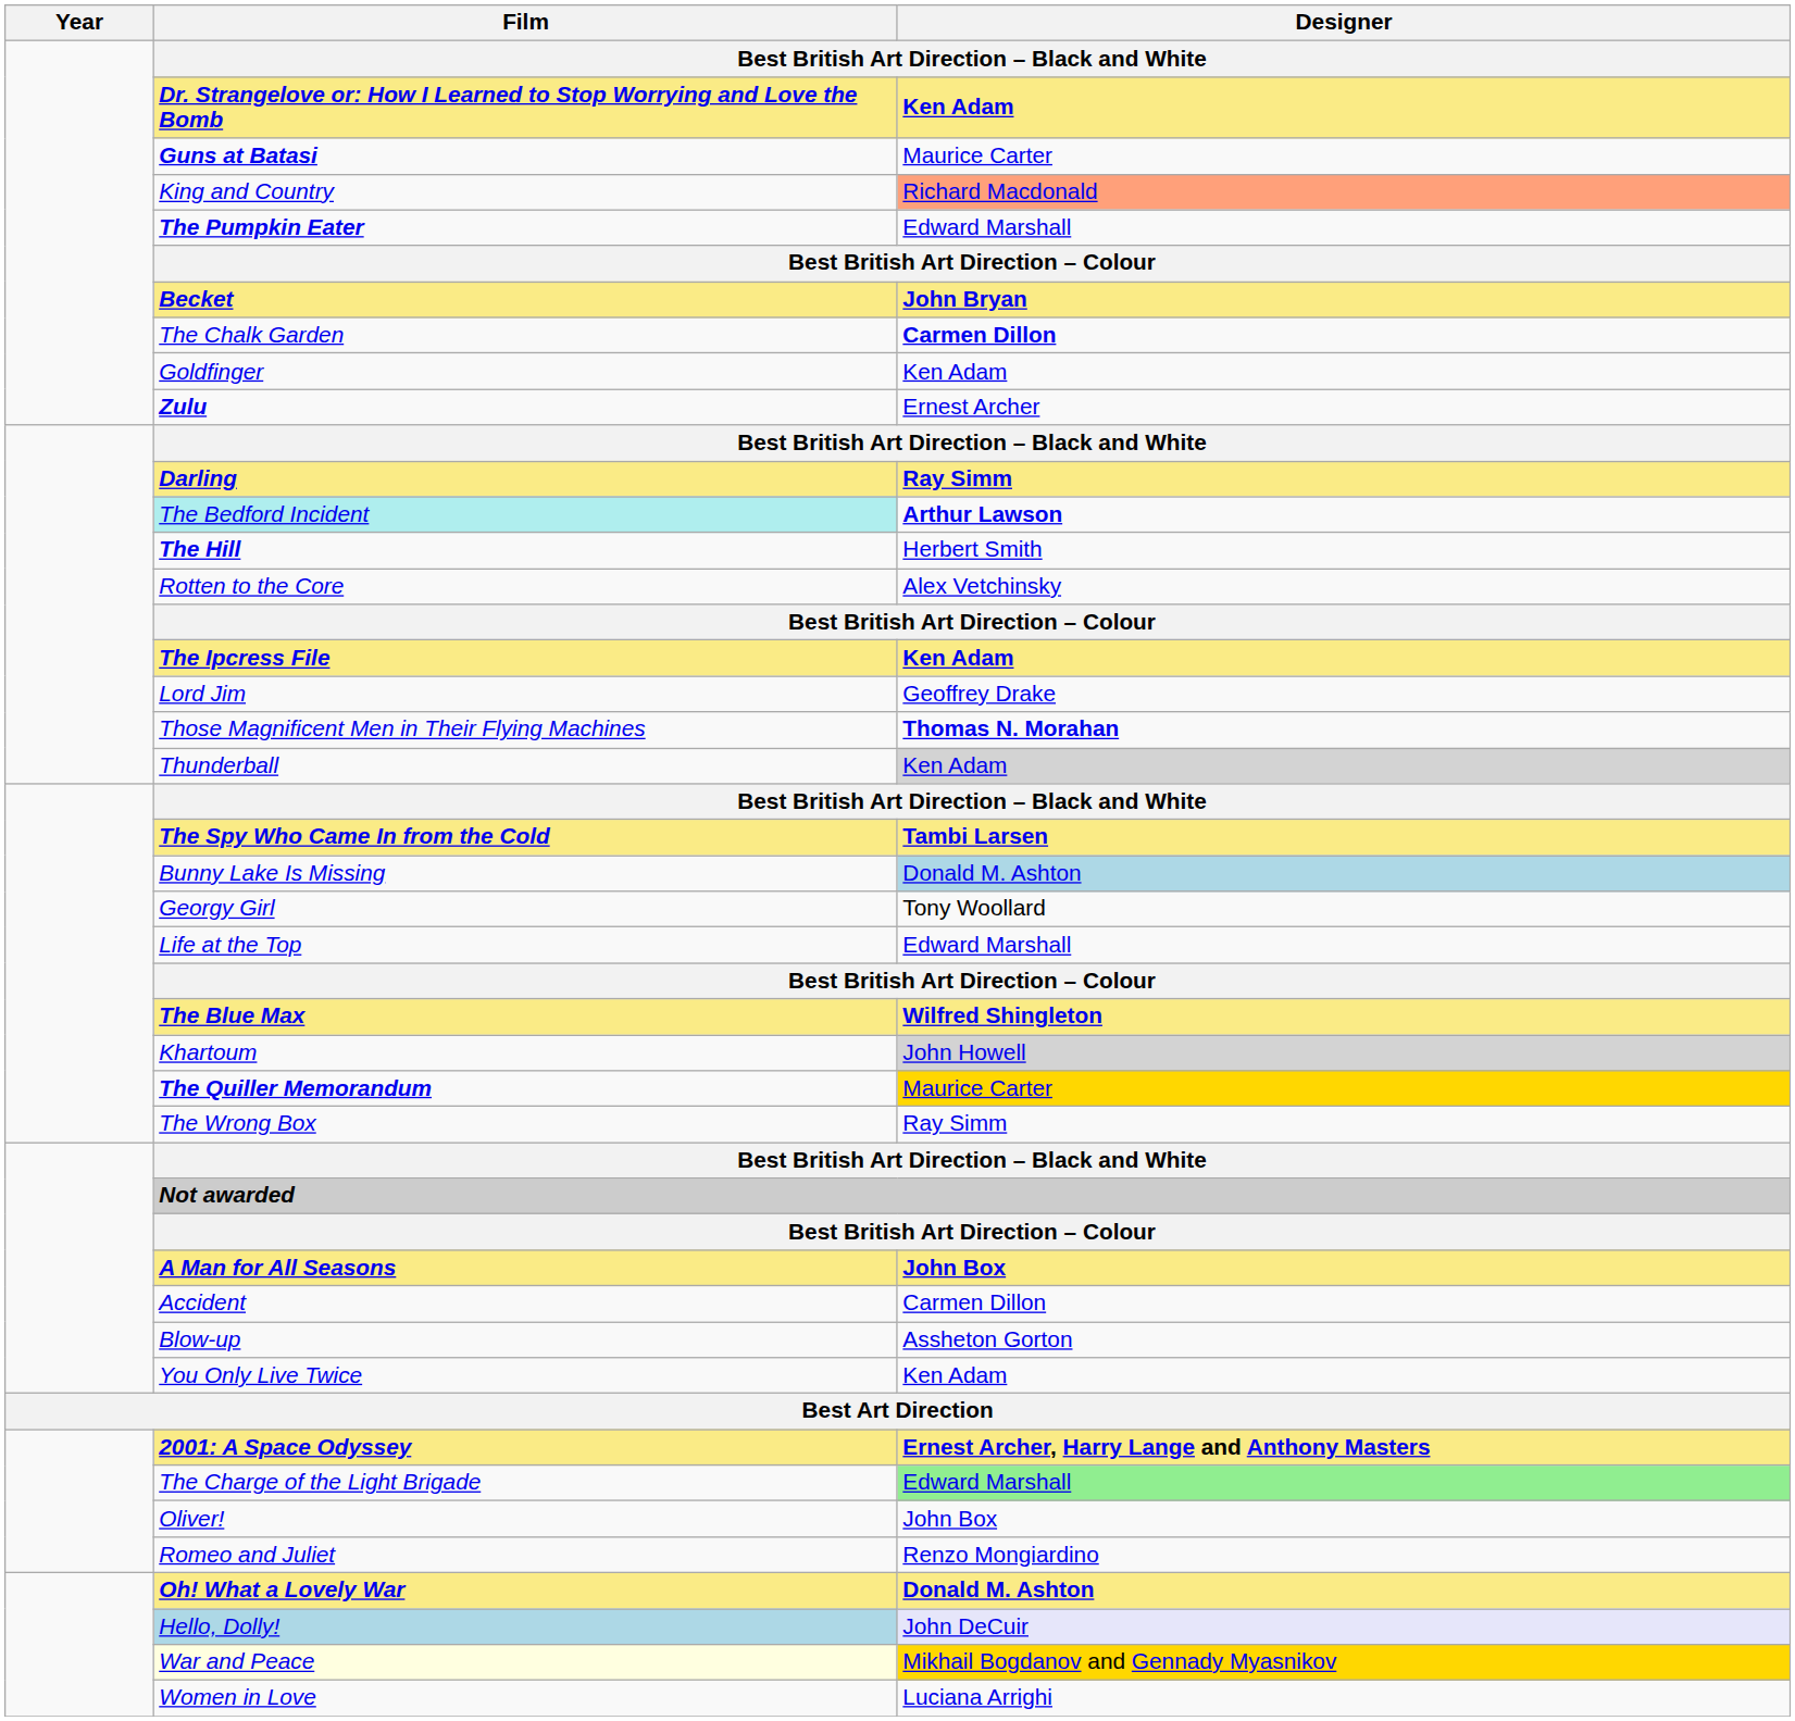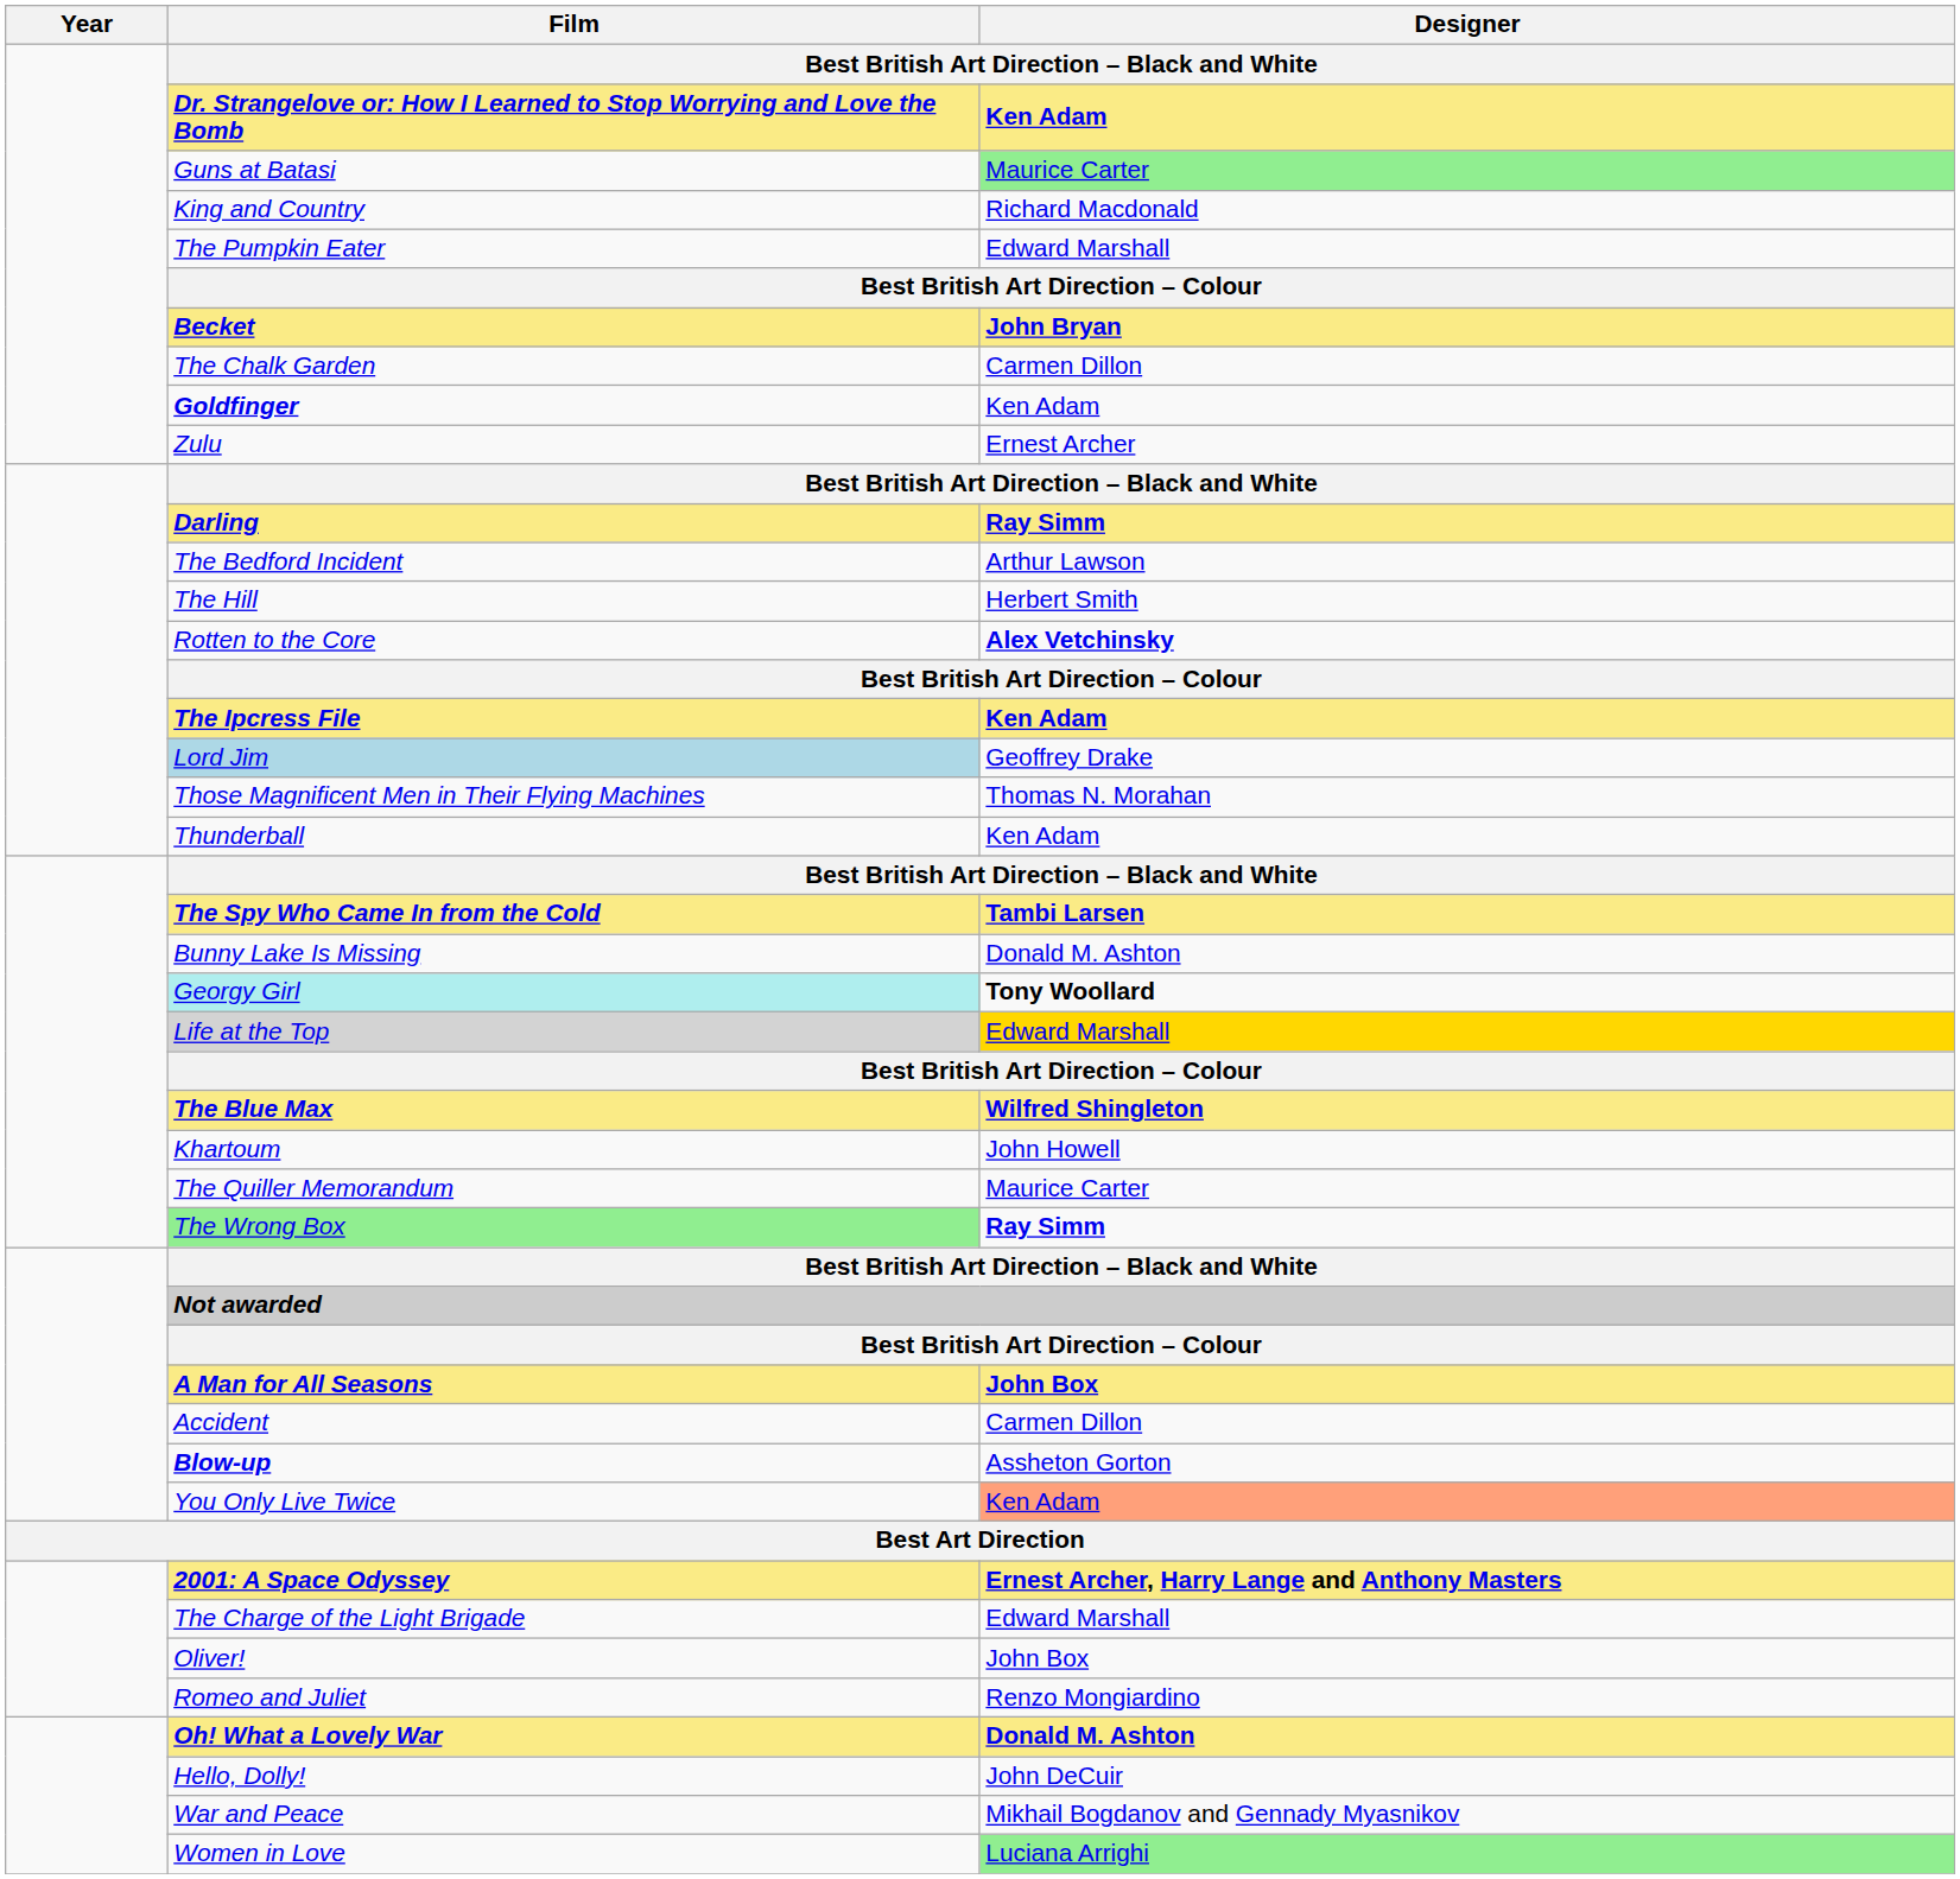Guns at Batasi | Film: bold -> normal
Guns at Batasi | Designer: no background -> lightgreen background
King and Country | Designer: lightsalmon background -> no background
The Pumpkin Eater | Film: bold -> normal
The Chalk Garden | Designer: bold -> normal
Goldfinger | Film: normal -> bold
Zulu | Film: bold -> normal
The Bedford Incident | Film: paleturquoise background -> no background
The Bedford Incident | Designer: bold -> normal
The Hill | Film: bold -> normal
Rotten to the Core | Designer: normal -> bold
Lord Jim | Film: no background -> lightblue background
Those Magnificent Men in Their Flying Machines | Designer: bold -> normal
Thunderball | Designer: lightgrey background -> no background
Bunny Lake Is Missing | Designer: lightblue background -> no background
Georgy Girl | Film: no background -> paleturquoise background
Georgy Girl | Designer: normal -> bold
Life at the Top | Film: no background -> lightgrey background
Life at the Top | Designer: no background -> gold background
Khartoum | Designer: lightgrey background -> no background
The Quiller Memorandum | Film: bold -> normal
The Quiller Memorandum | Designer: gold background -> no background
The Wrong Box | Film: no background -> lightgreen background
The Wrong Box | Designer: normal -> bold
Blow-up | Film: normal -> bold
You Only Live Twice | Designer: no background -> lightsalmon background
The Charge of the Light Brigade | Designer: lightgreen background -> no background
Hello, Dolly! | Film: lightblue background -> no background
Hello, Dolly! | Designer: lavender background -> no background
War and Peace | Film: lightyellow background -> no background
War and Peace | Designer: gold background -> no background
Women in Love | Designer: no background -> lightgreen background
